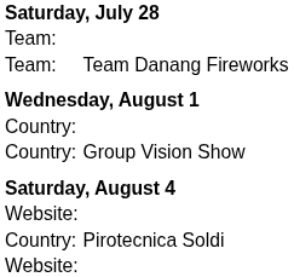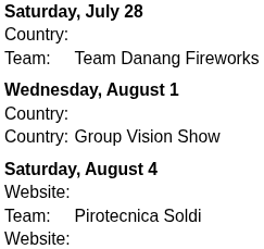row 2 | column 1: Team: -> Country:
row 9 | column 1: Country: -> Team:
